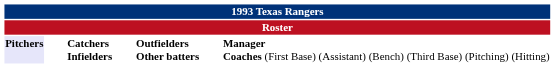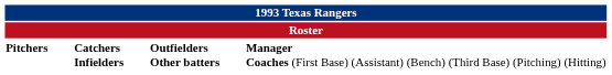Pitchers | column 1: lavender background -> no background
